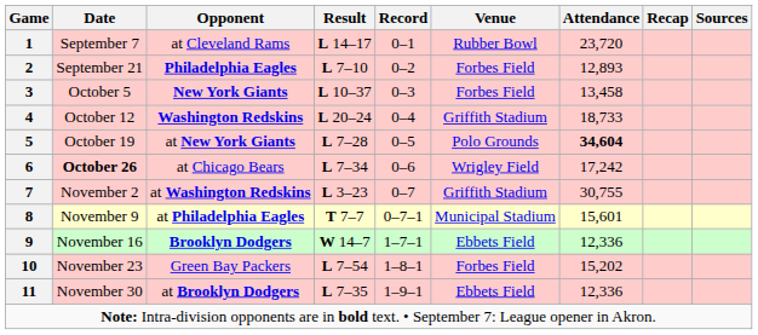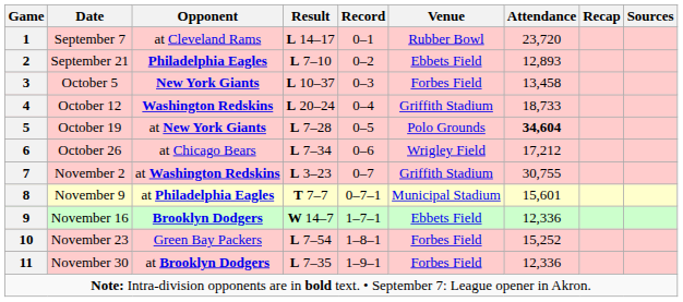2 | Venue: Forbes Field -> Ebbets Field
6 | Date: bold -> normal
6 | Attendance: 17,242 -> 17,212
10 | Attendance: 15,202 -> 15,252
11 | Venue: Ebbets Field -> Forbes Field
